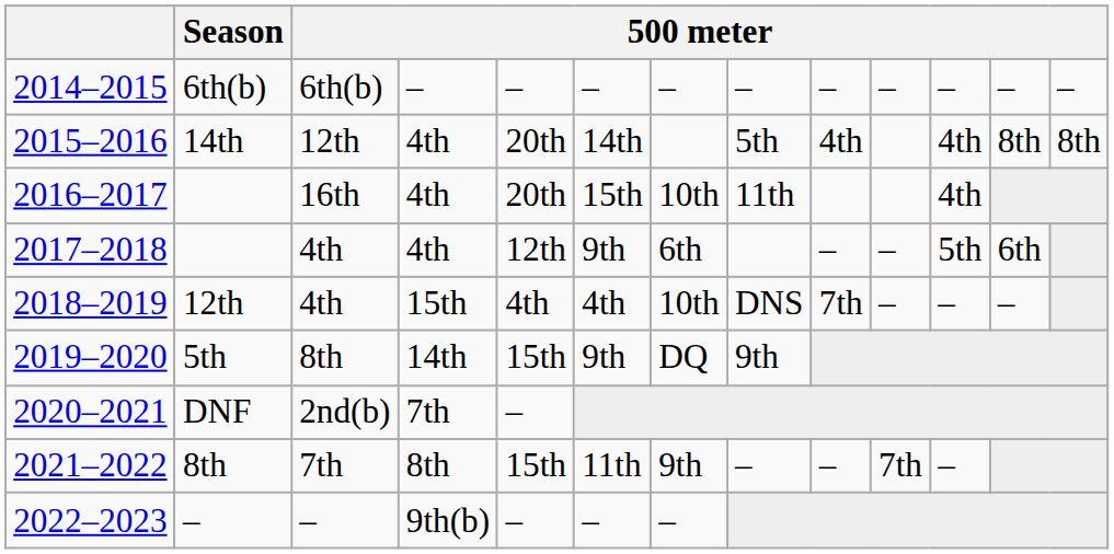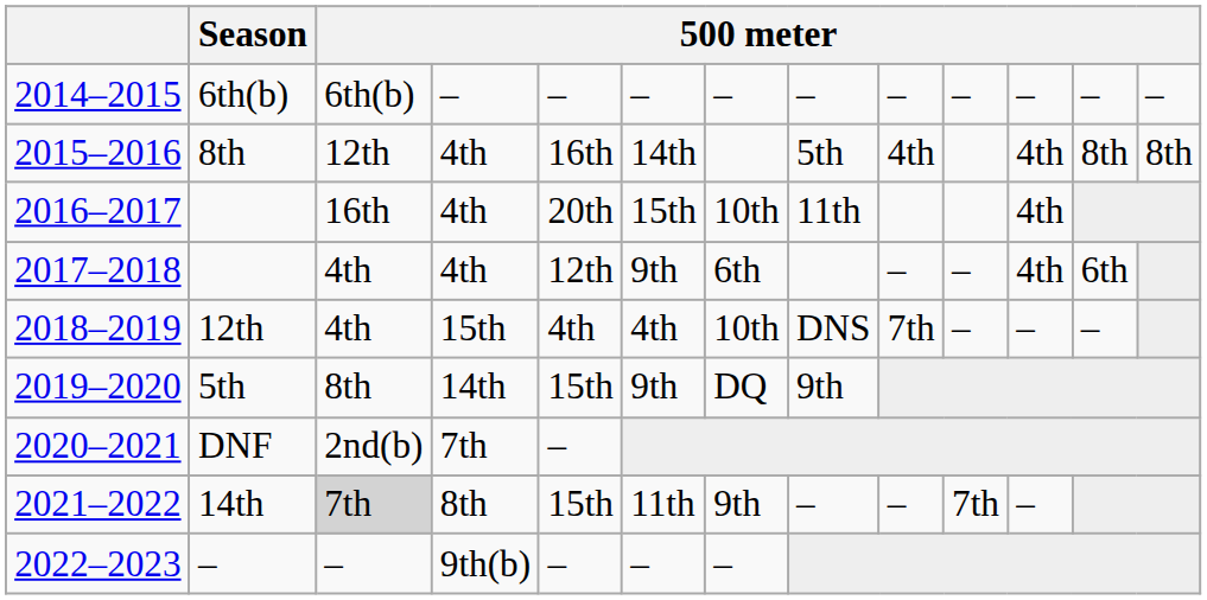2015–2016 | Season: 14th -> 8th
2015–2016 | column 5: 20th -> 16th
2017–2018 | column 11: 5th -> 4th
2021–2022 | Season: 8th -> 14th
2021–2022 | column 3: no background -> lightgrey background
